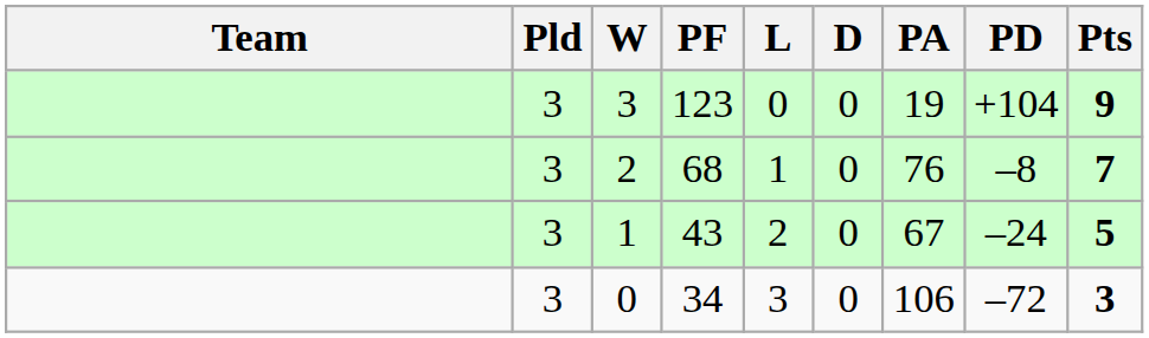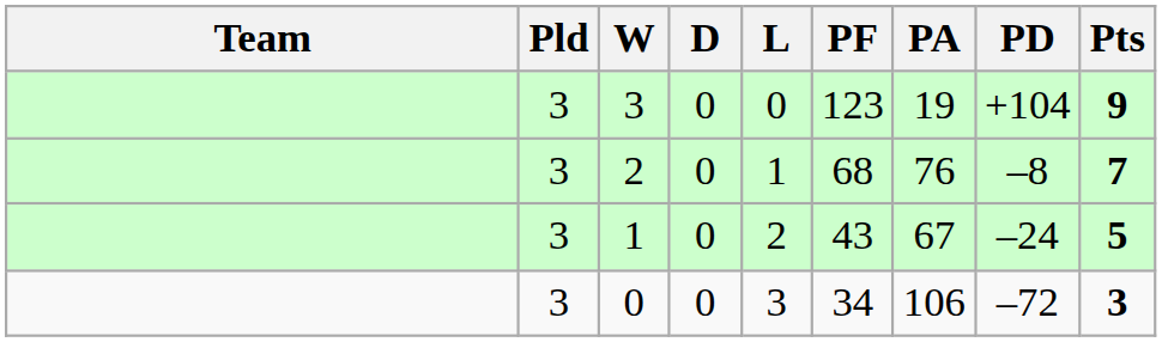columns swapped: D <-> PF
